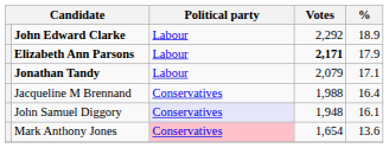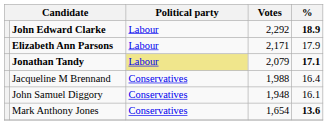John Edward Clarke | %: normal -> bold
Elizabeth Ann Parsons | Votes: bold -> normal
Jonathan Tandy | Political party: no background -> khaki background
Jonathan Tandy | %: normal -> bold
John Samuel Diggory | Political party: lavender background -> no background
Mark Anthony Jones | Political party: pink background -> no background
Mark Anthony Jones | %: normal -> bold
